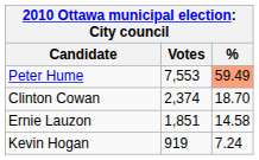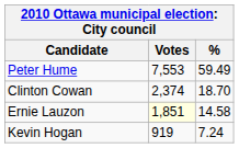Peter Hume | %: lightsalmon background -> no background
Ernie Lauzon | Votes: no background -> lightyellow background
